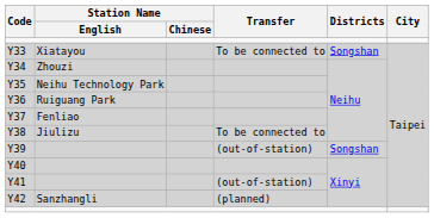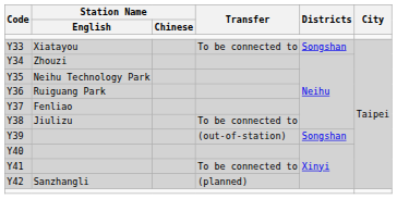Y41 | Transfer: (out-of-station) -> To be connected to
